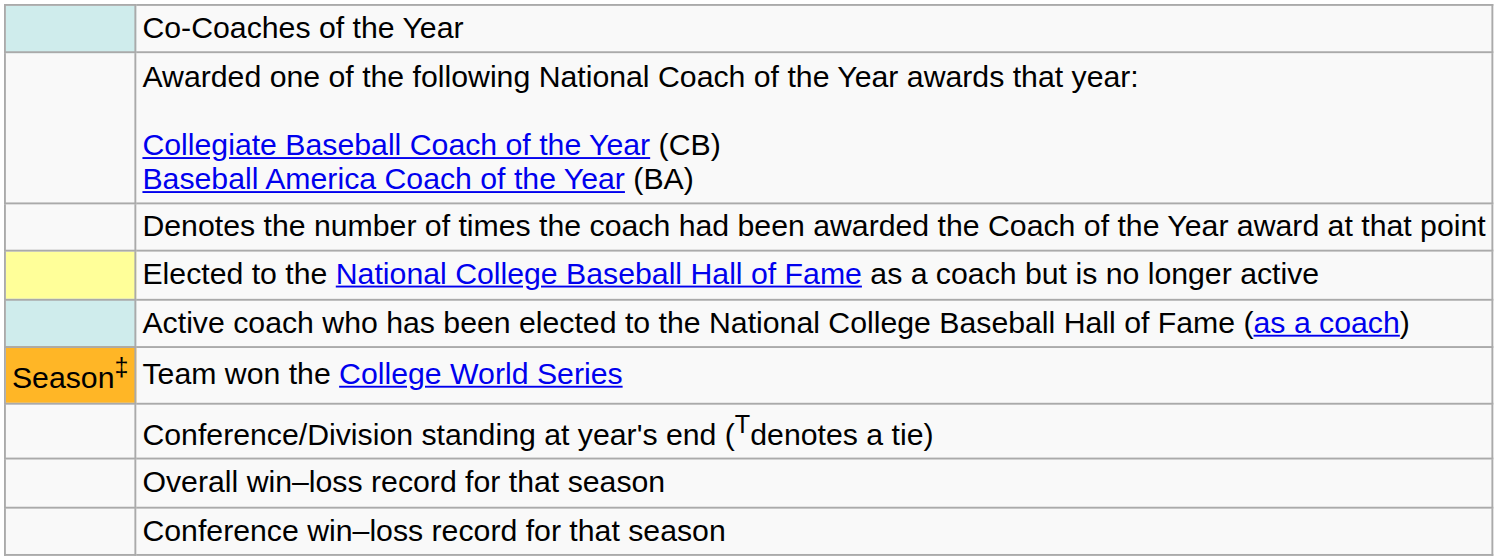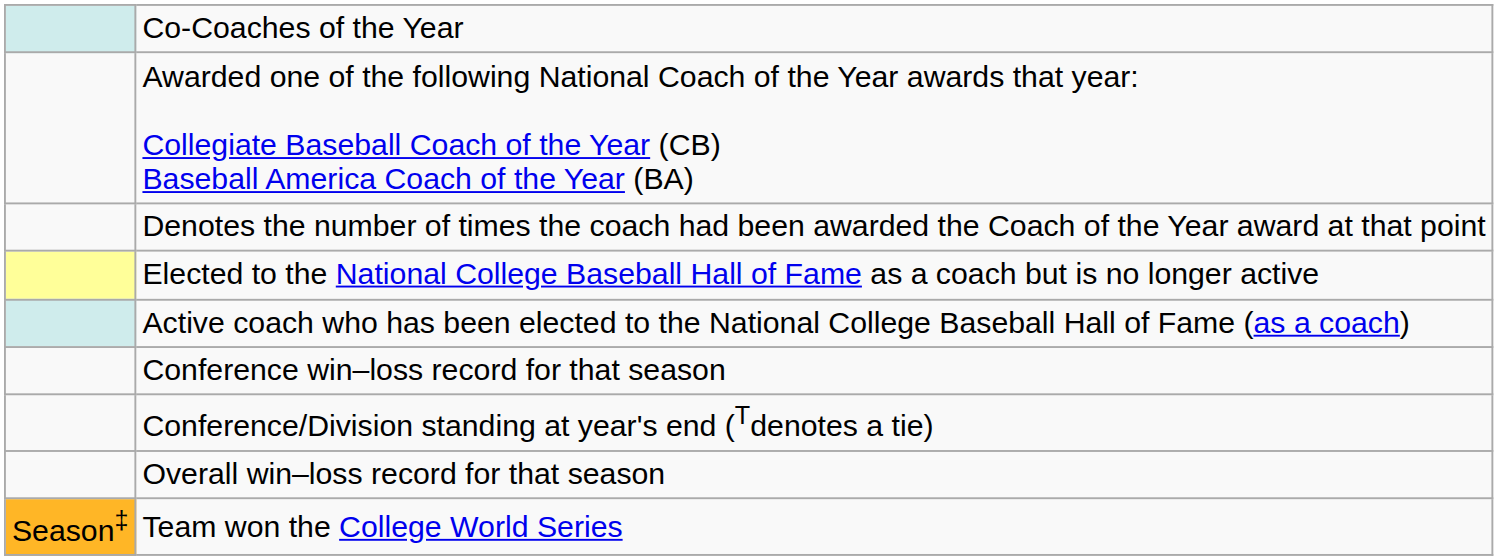rows swapped: Conference win–loss record for that season <-> Team won the College World Series
